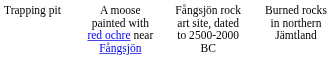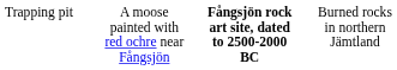Trapping pit | column 3: normal -> bold
